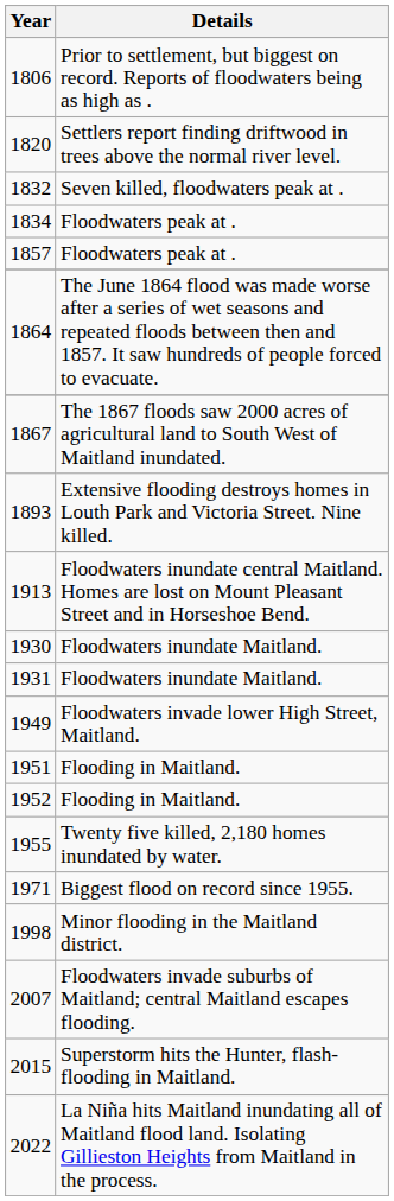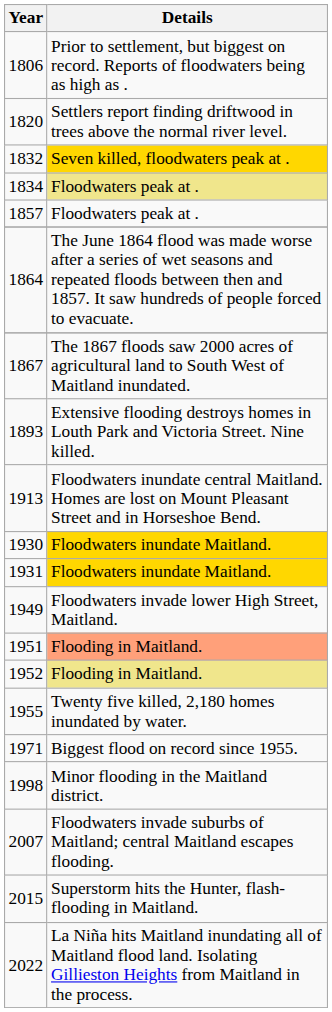1832 | Details: no background -> gold background
1834 | Details: no background -> khaki background
1930 | Details: no background -> gold background
1931 | Details: no background -> gold background
1951 | Details: no background -> lightsalmon background
1952 | Details: no background -> khaki background
